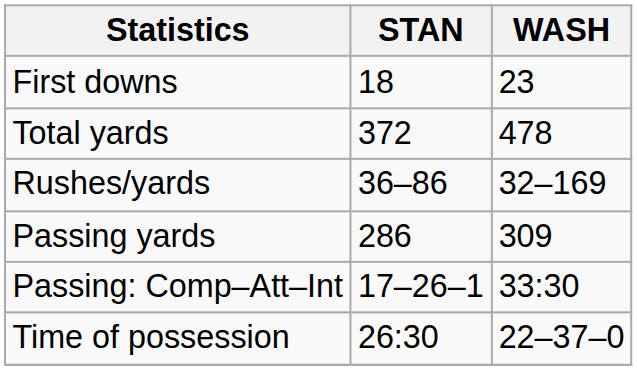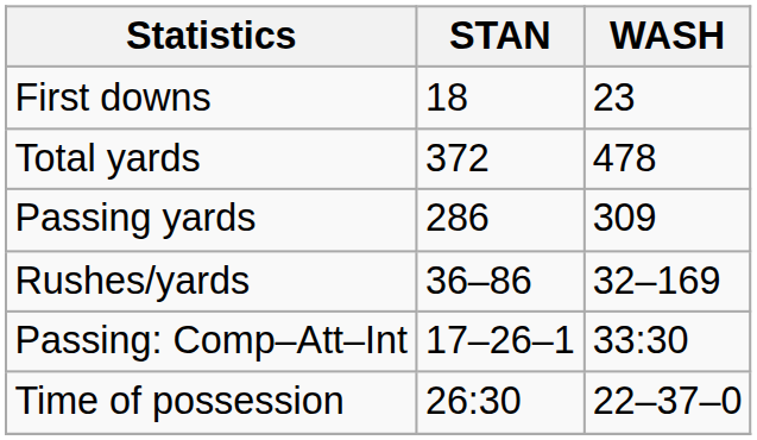rows swapped: Rushes/yards <-> Passing yards
